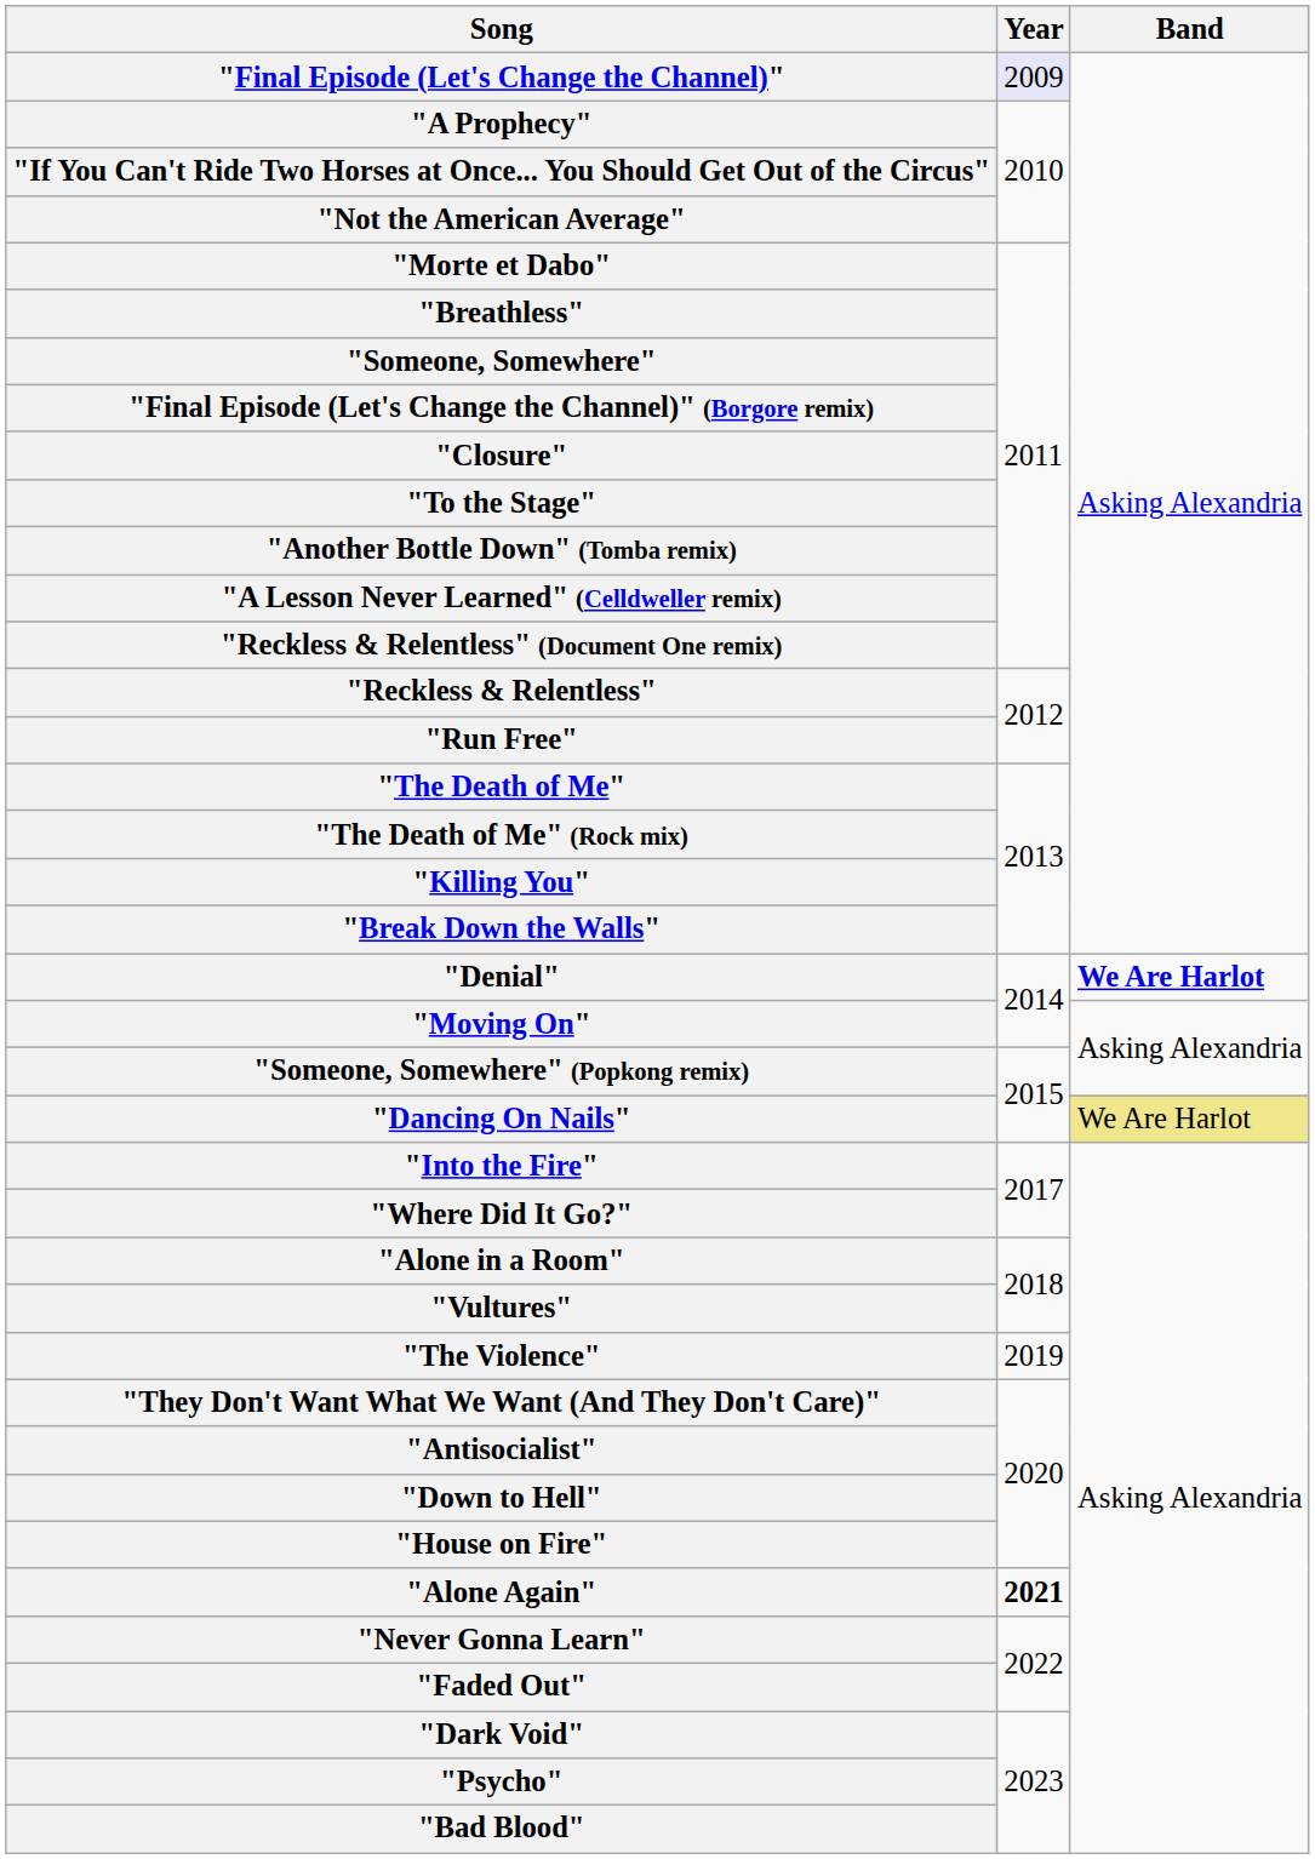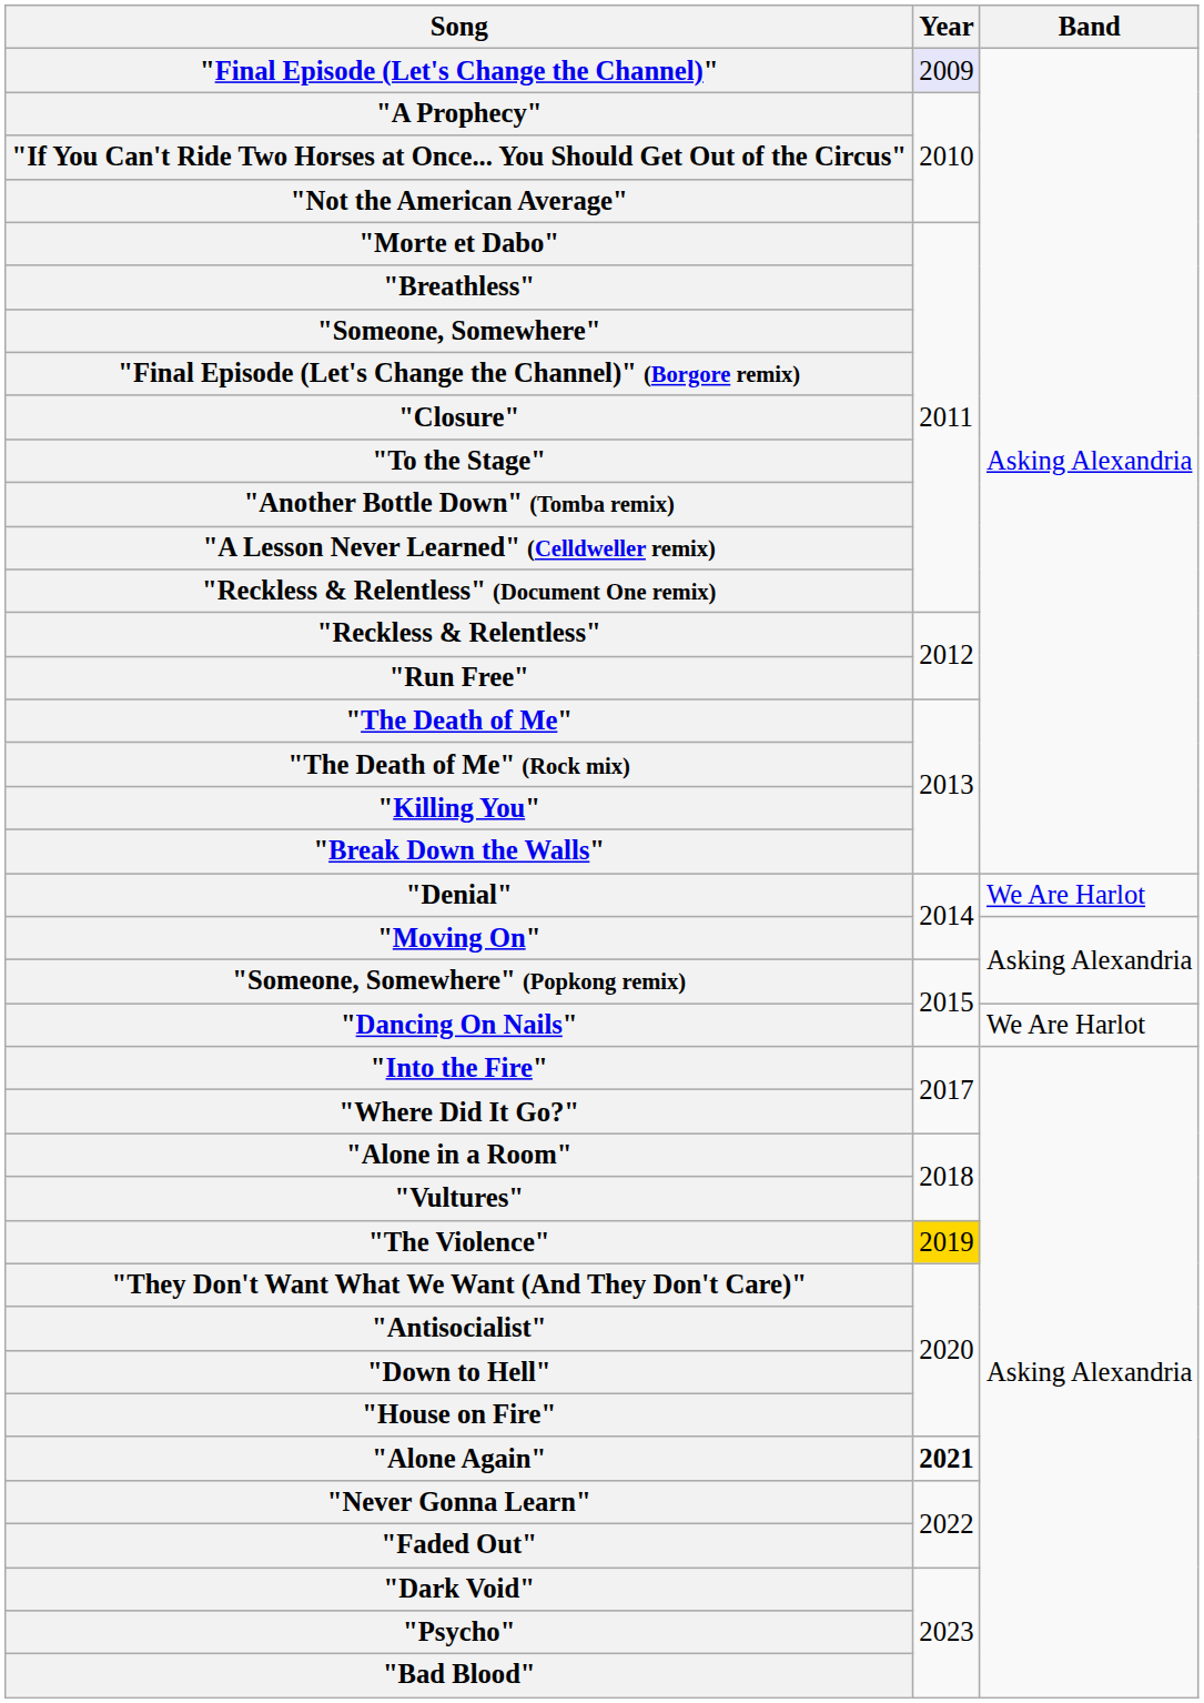"Denial" | Band: bold -> normal
"Dancing On Nails" | Band: khaki background -> no background
"The Violence" | Year: no background -> gold background
